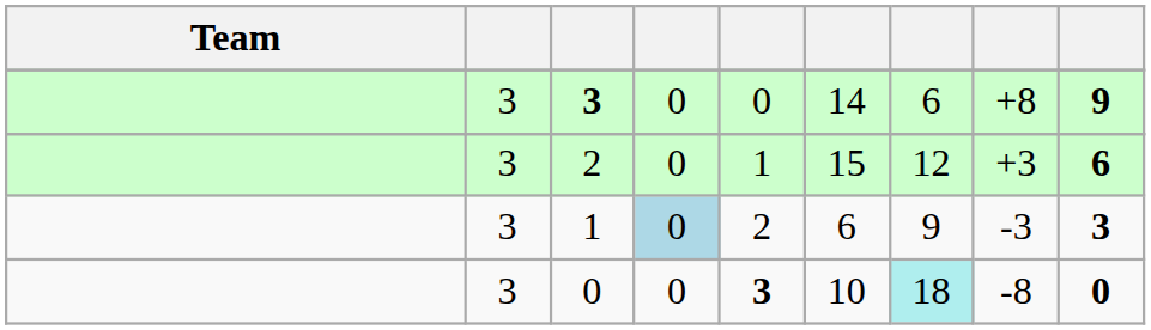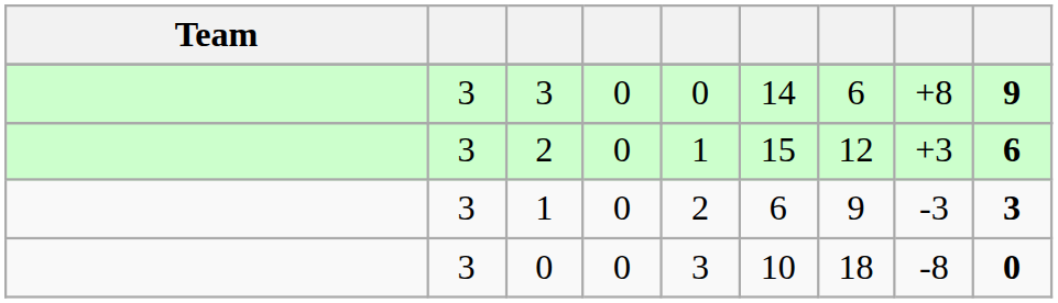row 2 | column 3: bold -> normal
row 4 | column 4: lightblue background -> no background
row 5 | column 5: bold -> normal
row 5 | column 7: paleturquoise background -> no background
